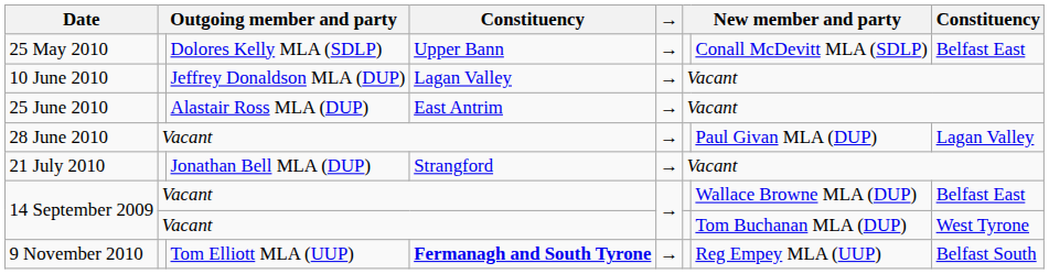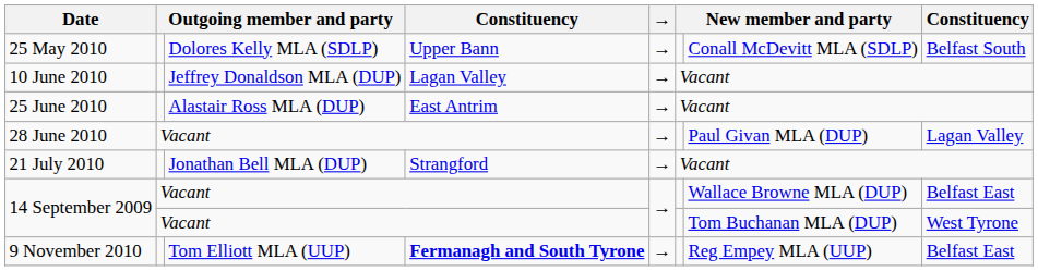25 May 2010 | column 8: Belfast East -> Belfast South
9 November 2010 | column 8: Belfast South -> Belfast East
